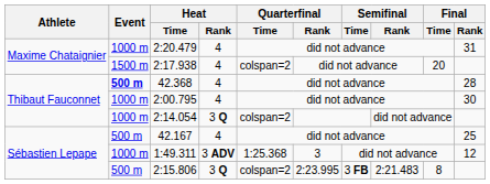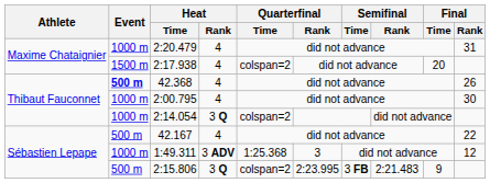42.368 | Final / Rank: 28 -> 26
42.167 | Final / Rank: 25 -> 22
2:15.806 | Final / Time: 8 -> 9
